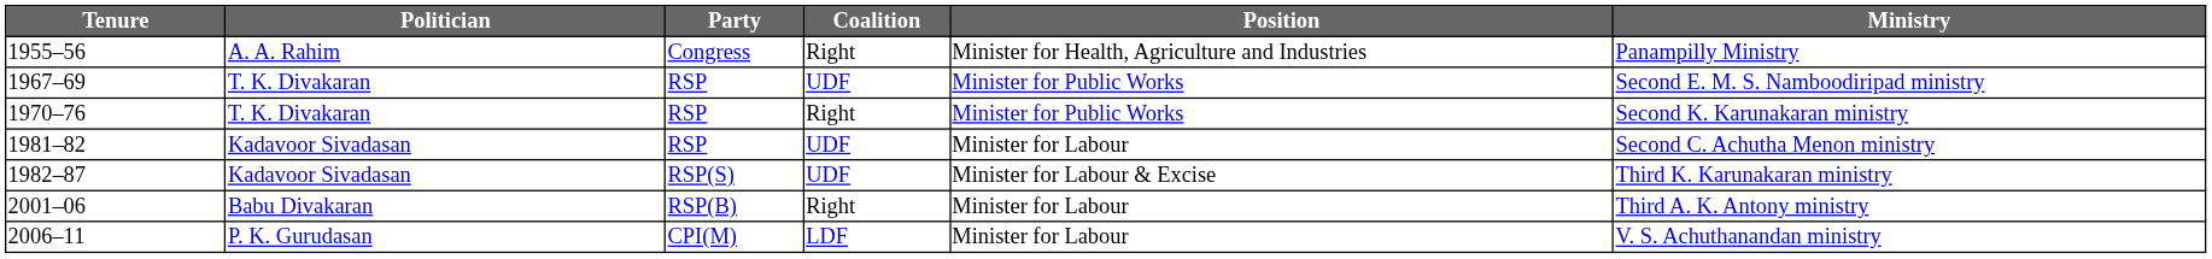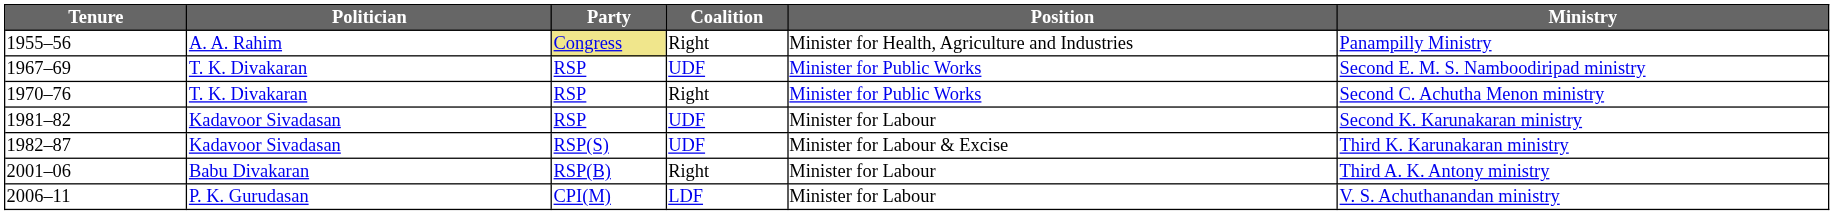1955–56 | Party: no background -> khaki background
1970–76 | Ministry: Second K. Karunakaran ministry -> Second C. Achutha Menon ministry
1981–82 | Ministry: Second C. Achutha Menon ministry -> Second K. Karunakaran ministry
